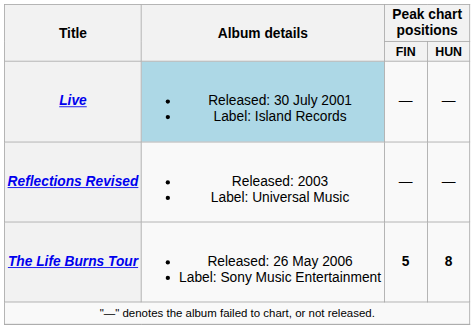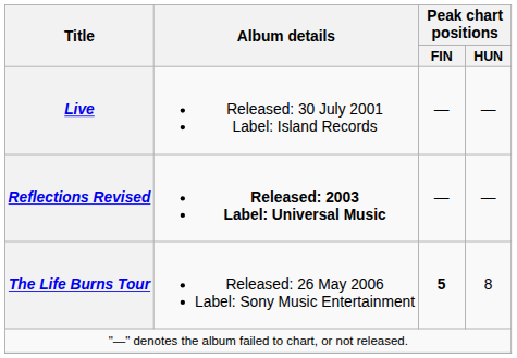Live | Album details: lightblue background -> no background
Reflections Revised | Album details: normal -> bold
The Life Burns Tour | Peak chart positions / HUN: bold -> normal
